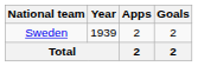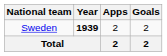Sweden | Year: normal -> bold
